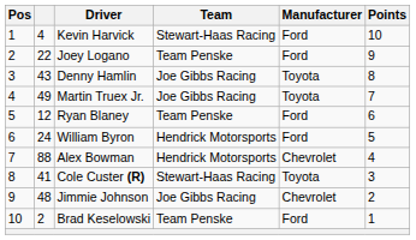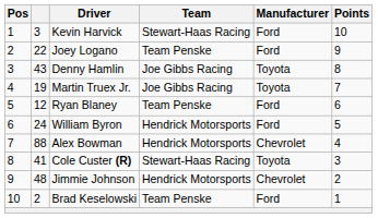Kevin Harvick | column 2: 4 -> 3
Martin Truex Jr. | column 2: 49 -> 19
Jimmie Johnson | Team: Joe Gibbs Racing -> Hendrick Motorsports
